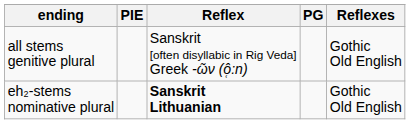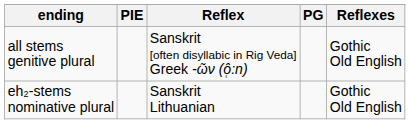eh₂-stems nominative plural | Reflex: bold -> normal
